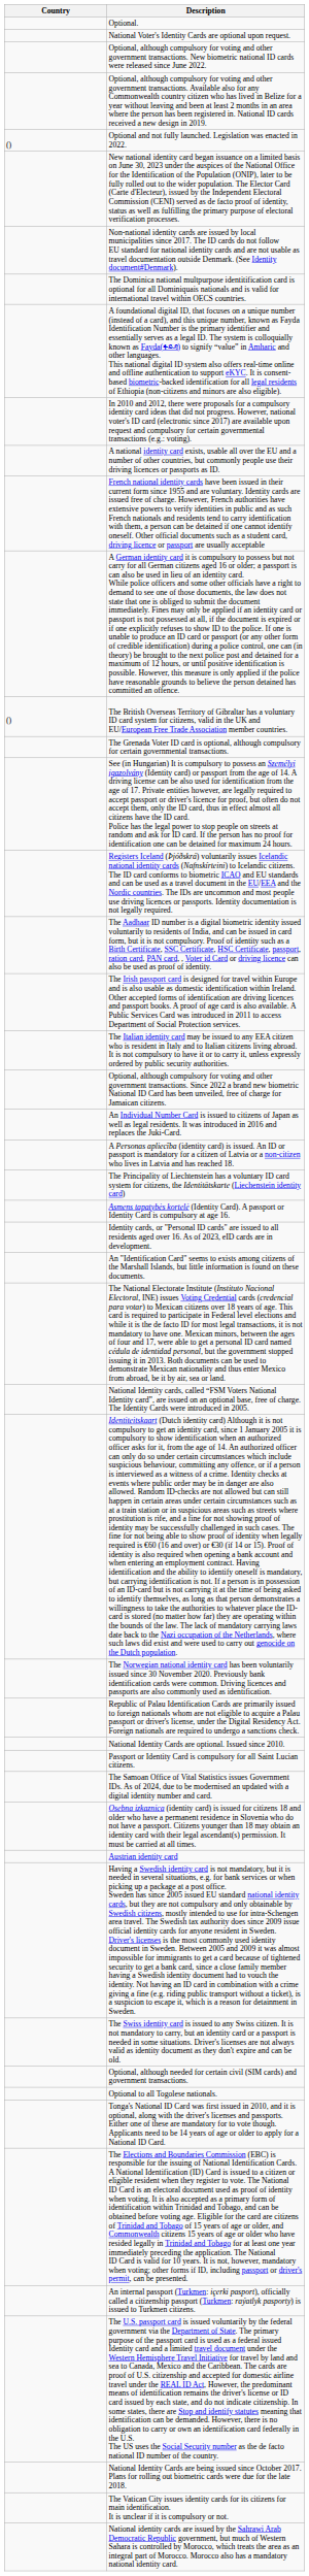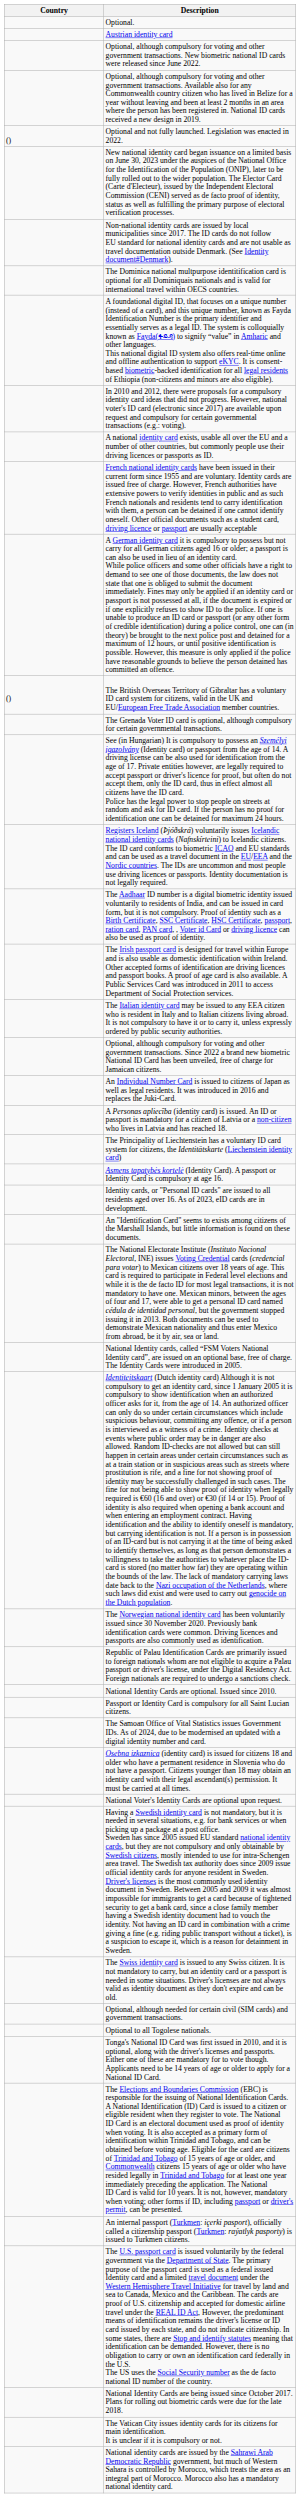rows swapped: Austrian identity card <-> National Voter's Identity Cards are optional upon request.
